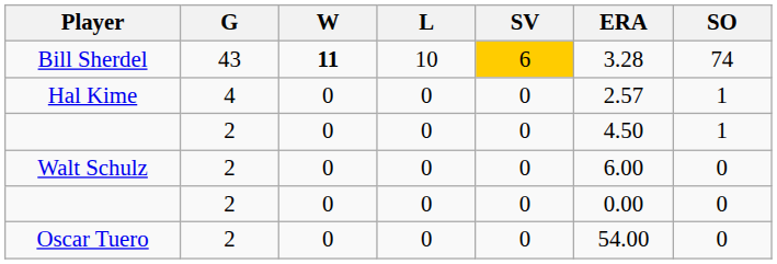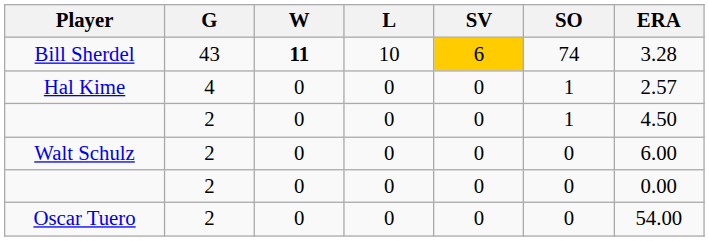columns swapped: ERA <-> SO
